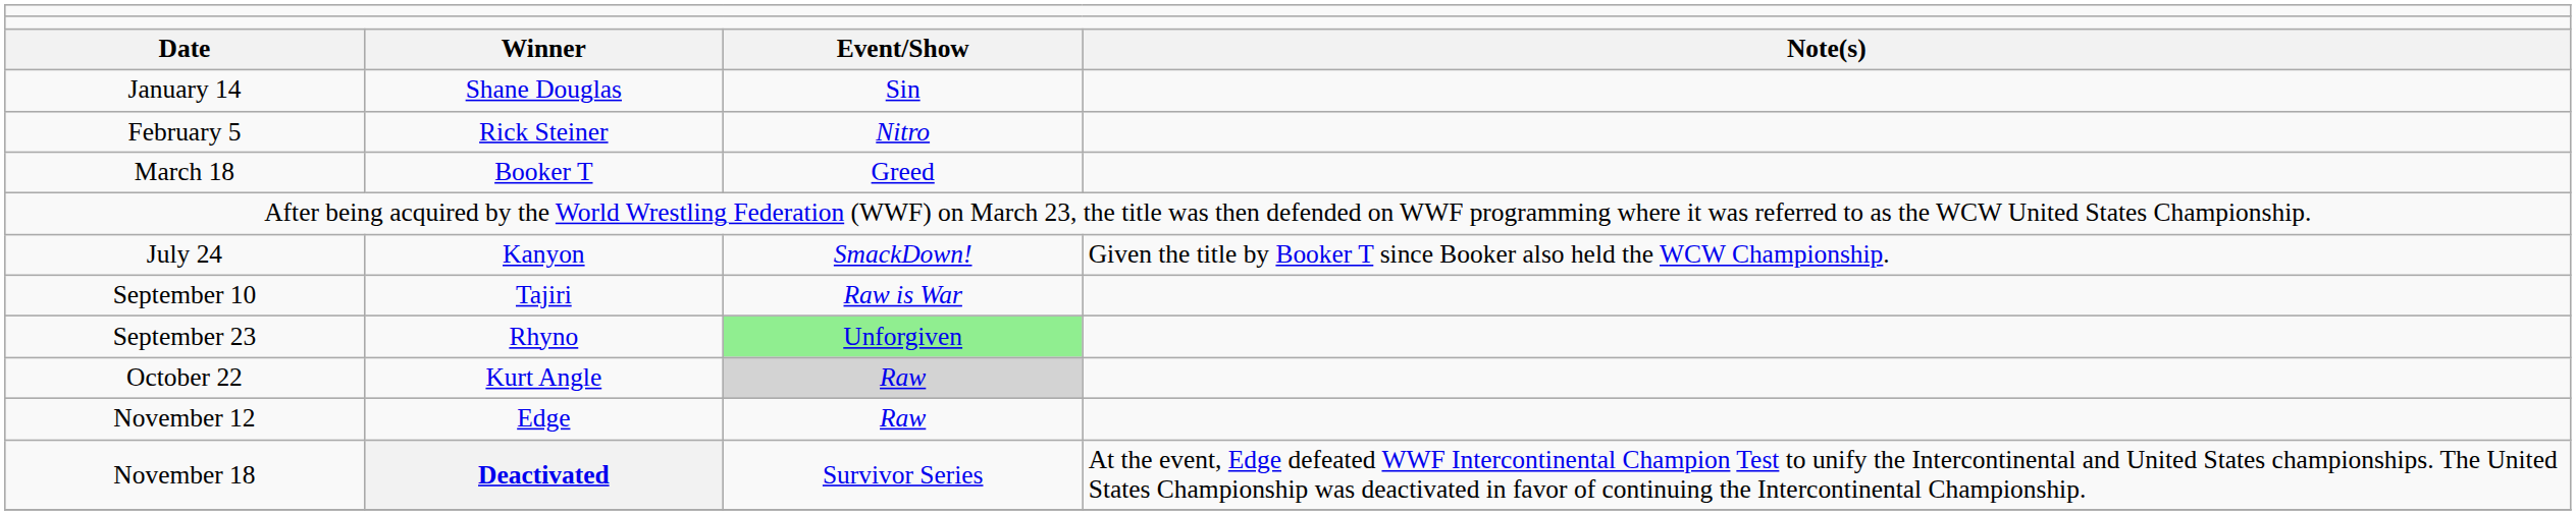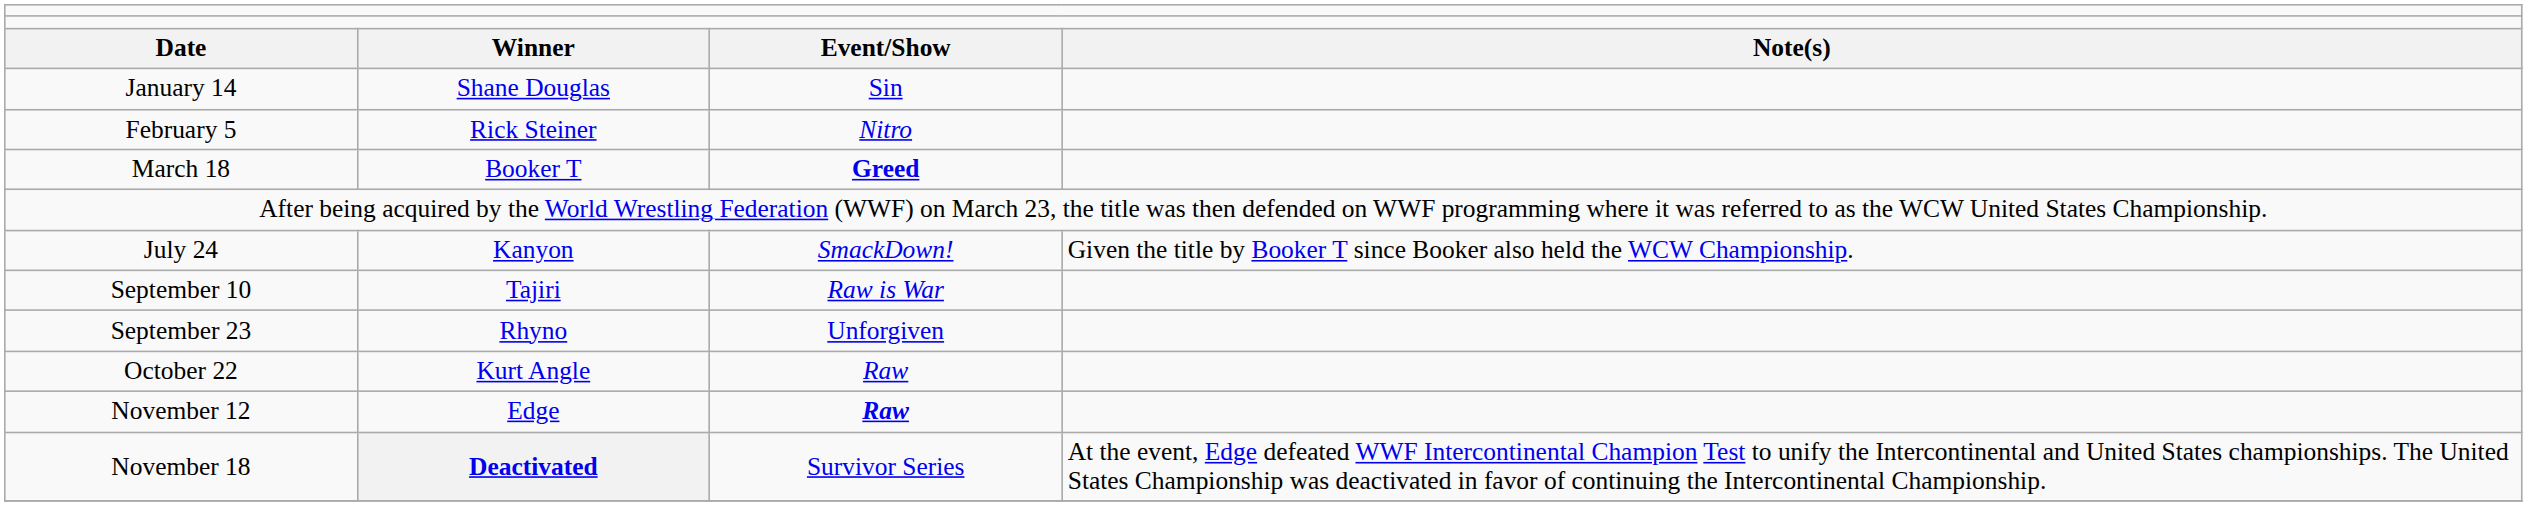March 18 | column 3: normal -> bold
September 23 | column 3: lightgreen background -> no background
October 22 | column 3: lightgrey background -> no background
November 12 | column 3: normal -> bold
